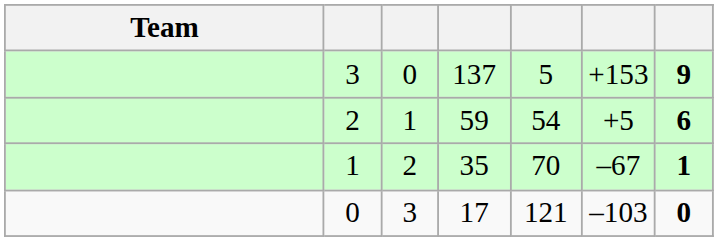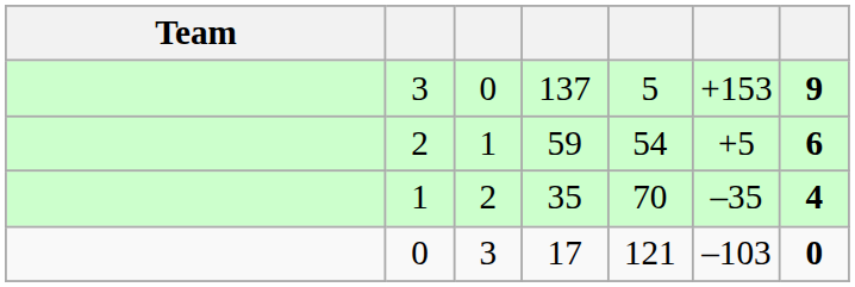row 4 | column 6: –67 -> –35
row 4 | column 7: 1 -> 4
